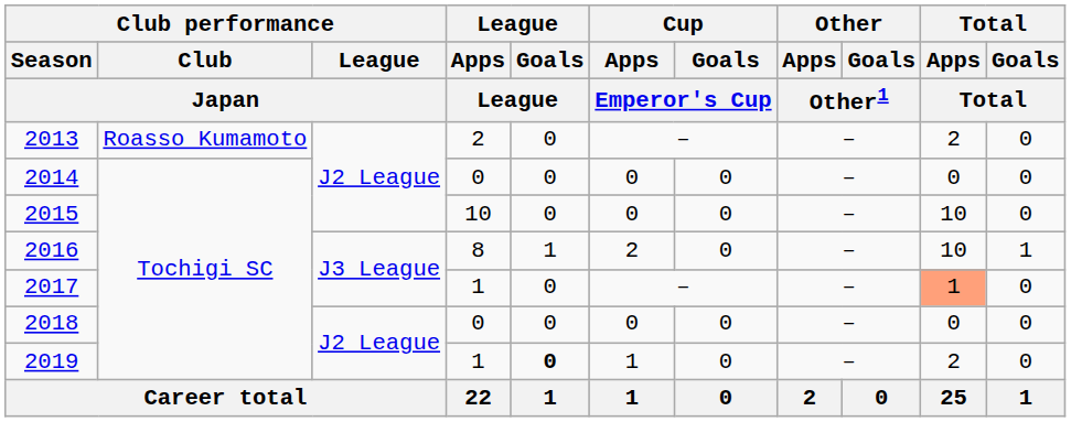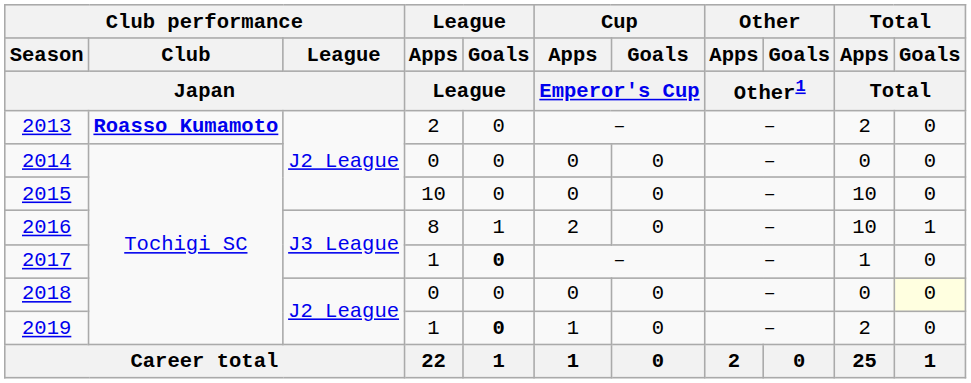2013 | Club performance / Club / Japan: normal -> bold
2017 | League / Goals / League: normal -> bold
2017 | Total / Apps / Total: lightsalmon background -> no background
2018 | Total / Goals / Total: no background -> lightyellow background
